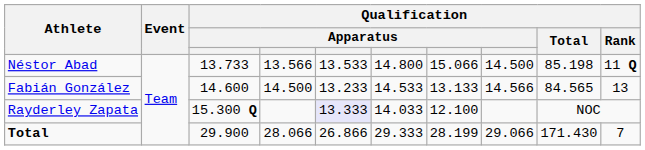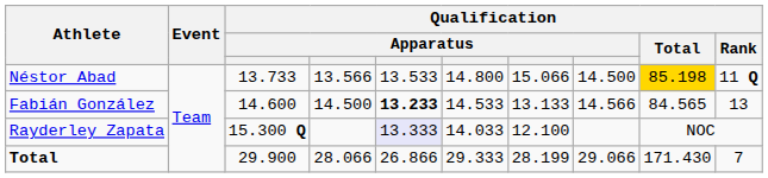Néstor Abad | Qualification / Total: no background -> gold background
Fabián González | column 5: normal -> bold
